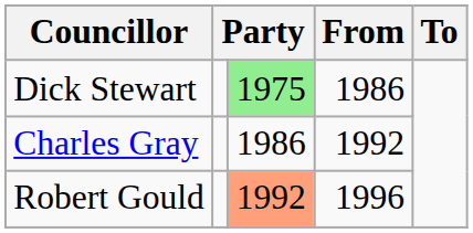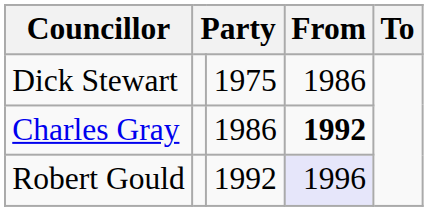Dick Stewart | column 3: lightgreen background -> no background
Charles Gray | From: normal -> bold
Robert Gould | column 3: lightsalmon background -> no background
Robert Gould | From: no background -> lavender background
